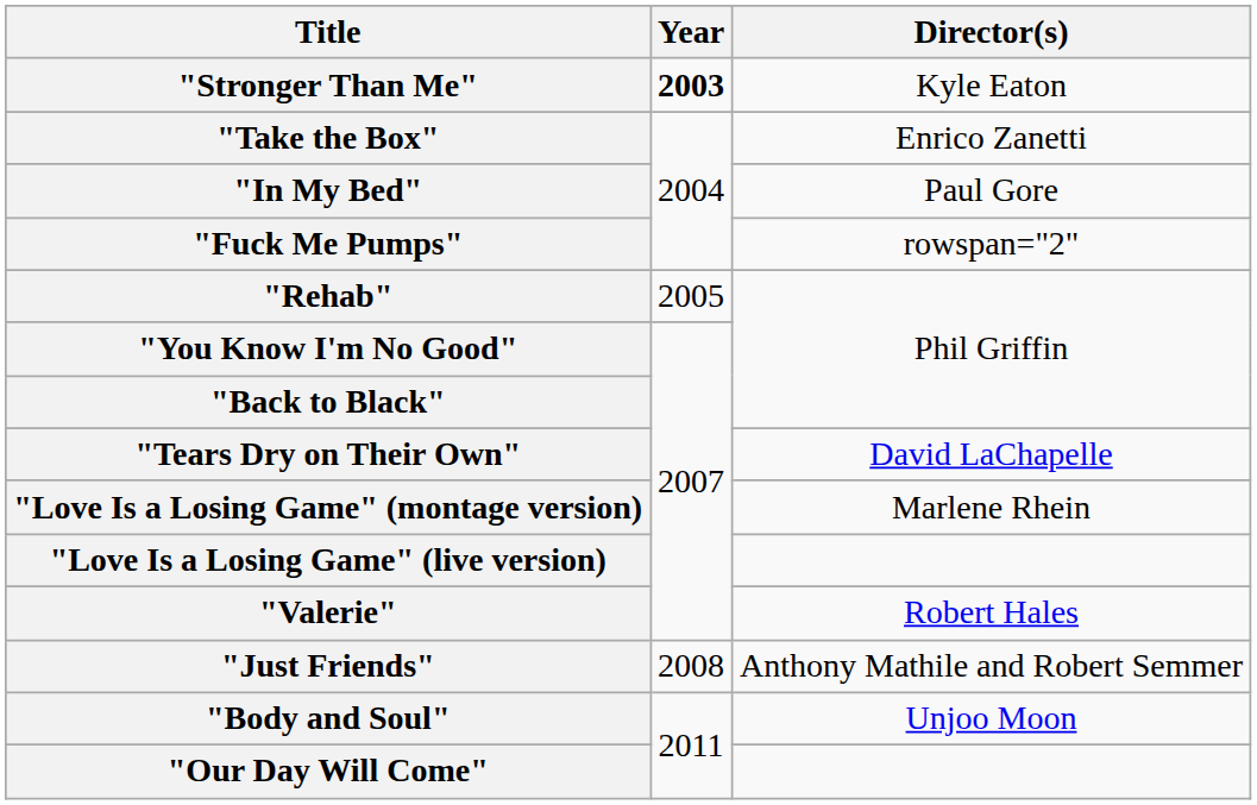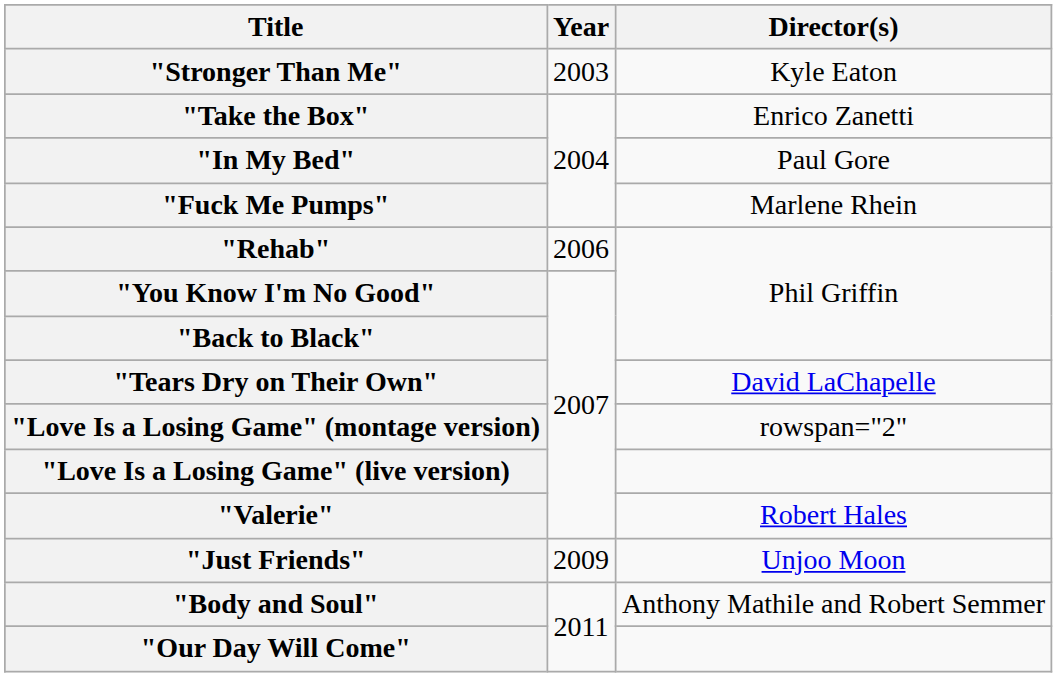"Stronger Than Me" | Year: bold -> normal
"Fuck Me Pumps" | Director(s): rowspan="2" -> Marlene Rhein
"Rehab" | Year: 2005 -> 2006
"Love Is a Losing Game" (montage version) | Director(s): Marlene Rhein -> rowspan="2"
"Just Friends" | Year: 2008 -> 2009
"Just Friends" | Director(s): Anthony Mathile and Robert Semmer -> Unjoo Moon
"Body and Soul" | Director(s): Unjoo Moon -> Anthony Mathile and Robert Semmer
